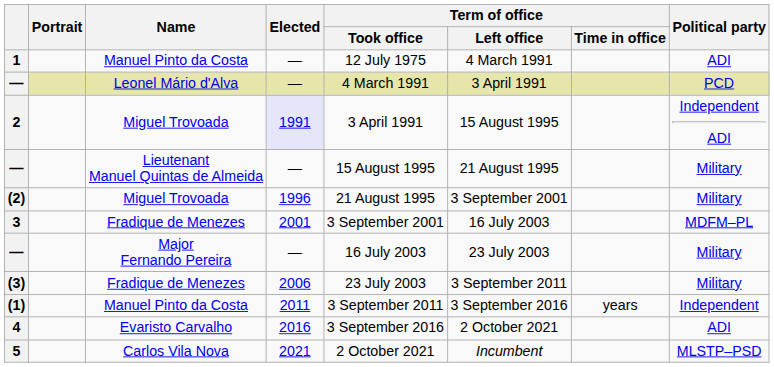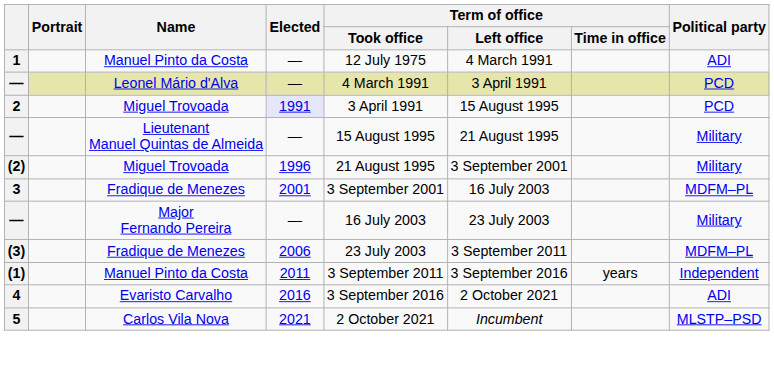2 | Political party: Independent ADI -> PCD
(3) | Political party: Military -> MDFM–PL
